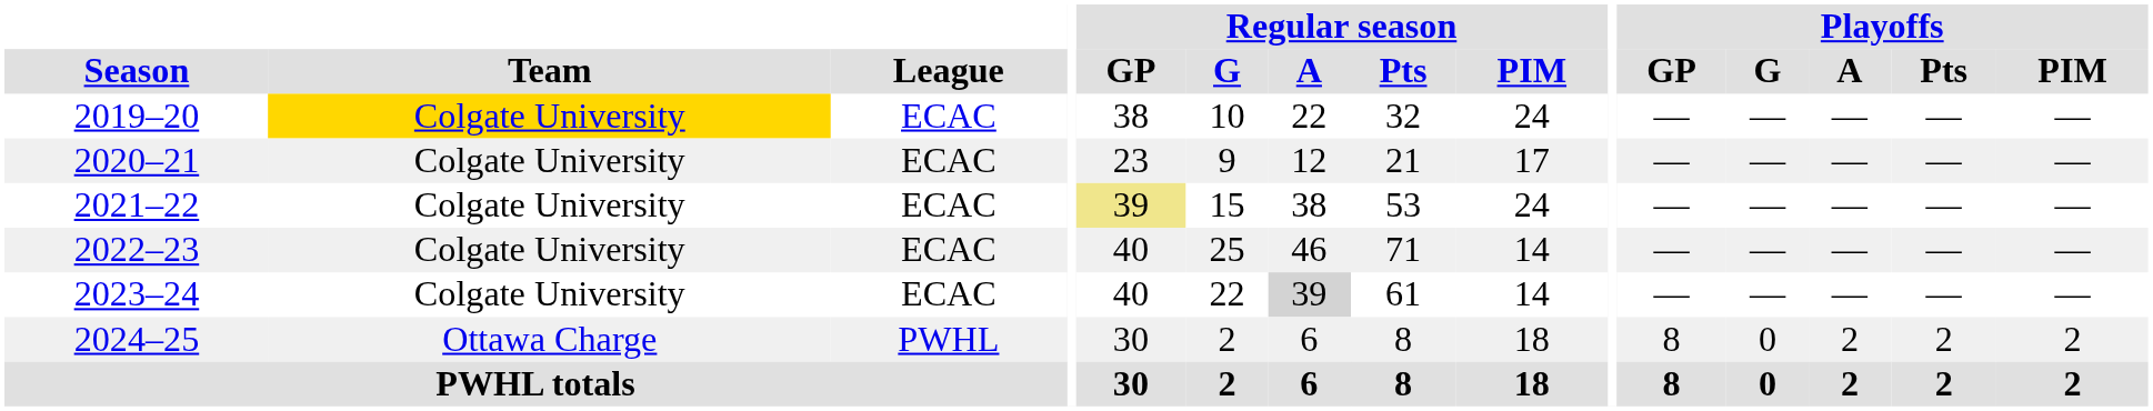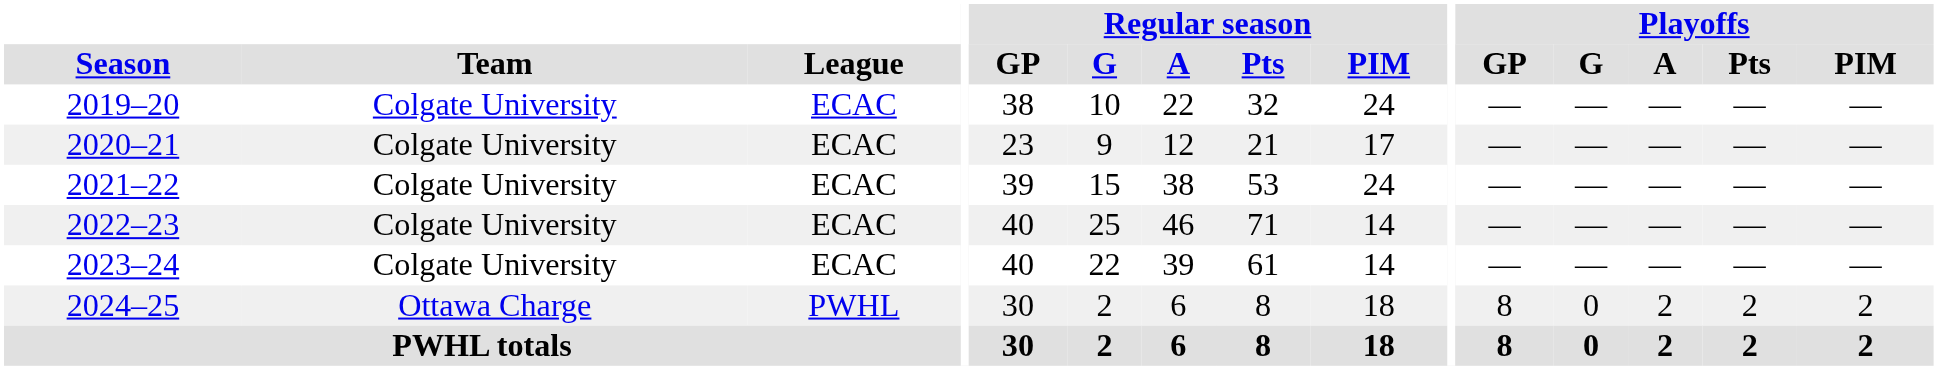2019–20 | Team: gold background -> no background
2021–22 | Regular season / GP: khaki background -> no background
2023–24 | Regular season / A: lightgrey background -> no background
